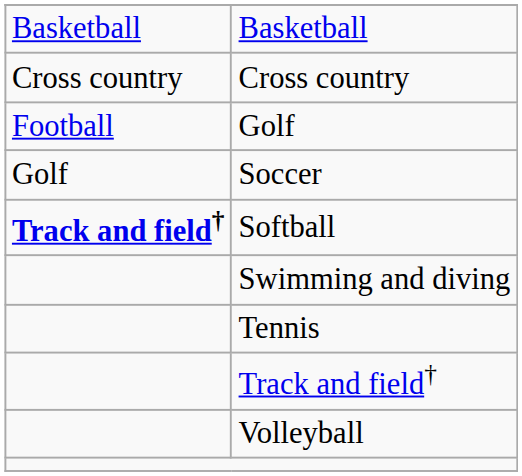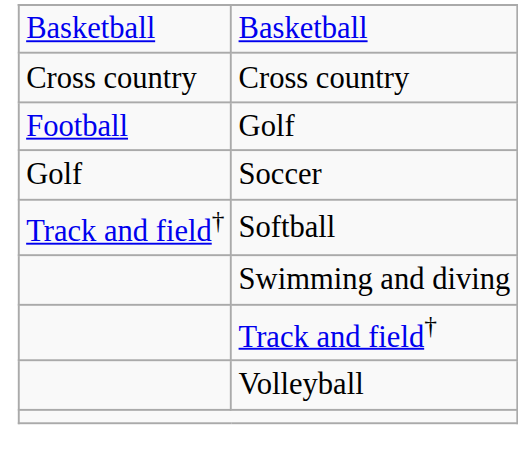Softball | column 1: bold -> normal
- row: Tennis
